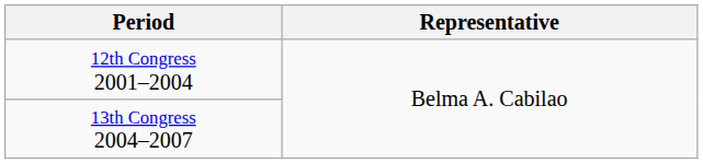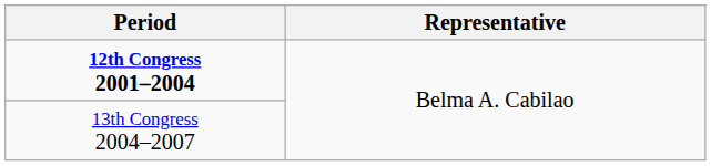12th Congress 2001–2004 | Period: normal -> bold
